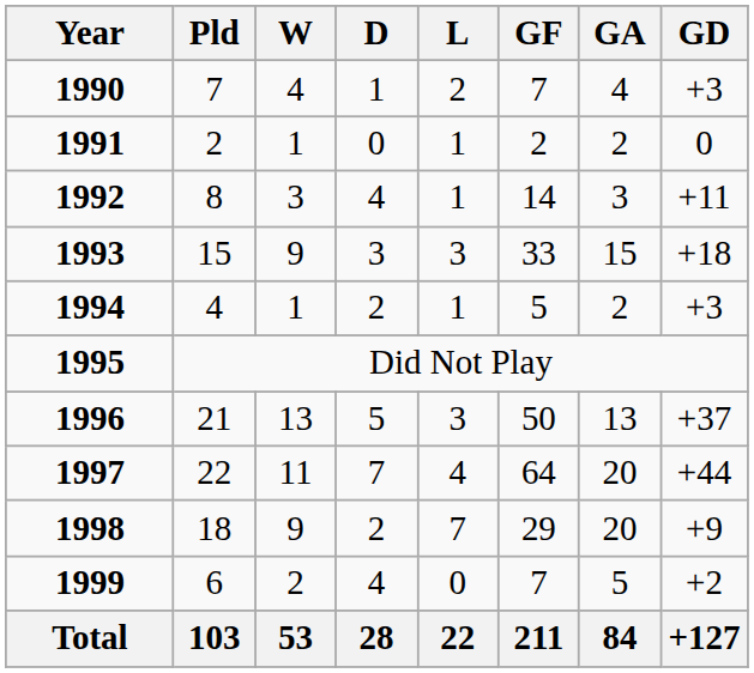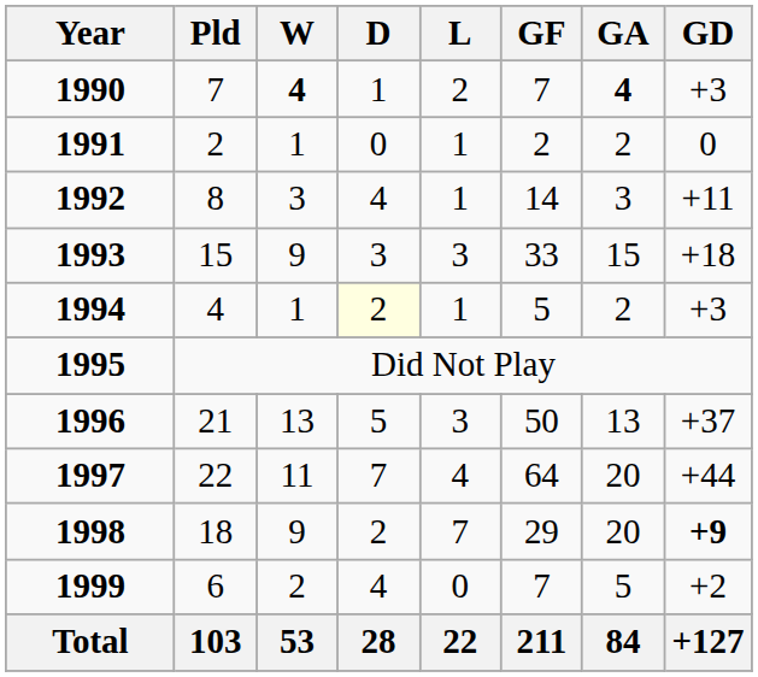1990 | W: normal -> bold
1990 | GA: normal -> bold
1994 | D: no background -> lightyellow background
1998 | GD: normal -> bold
